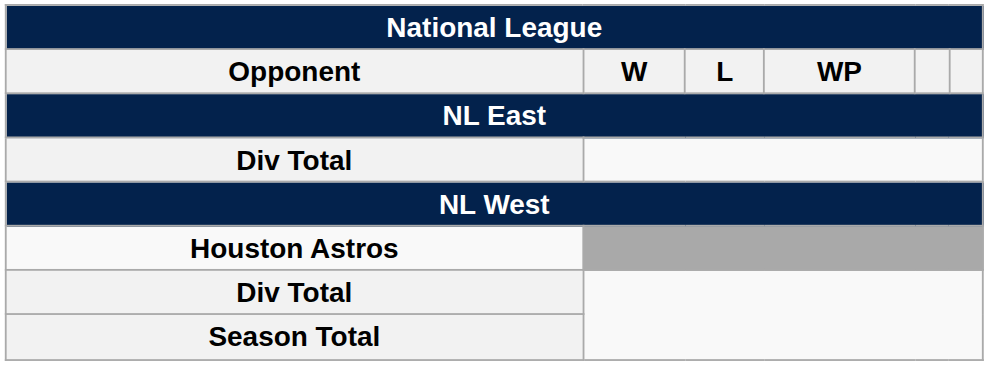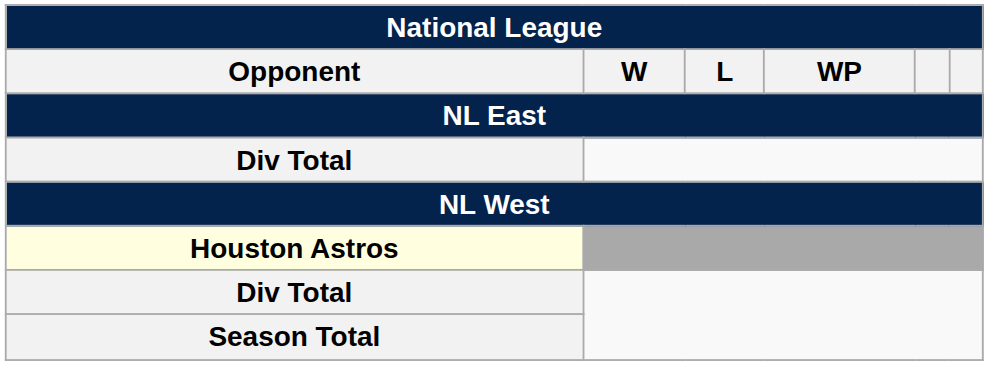Houston Astros | Opponent / Div Total: no background -> lightyellow background
